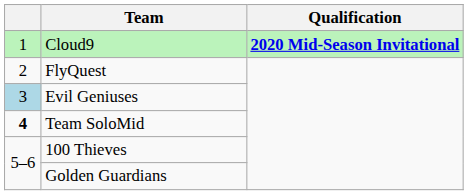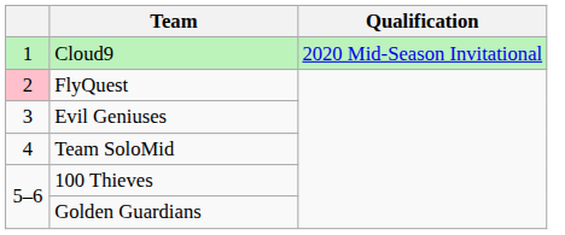Cloud9 | Qualification: bold -> normal
FlyQuest | column 1: no background -> pink background
Evil Geniuses | column 1: lightblue background -> no background
Team SoloMid | column 1: bold -> normal
